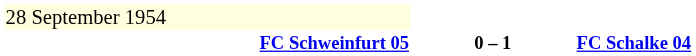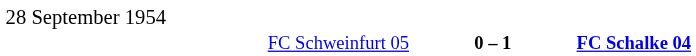28 September 1954 | column 1: lightyellow background -> no background
FC Schweinfurt 05 | column 1: bold -> normal
